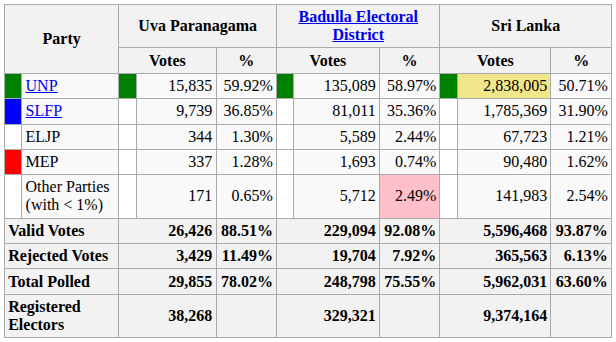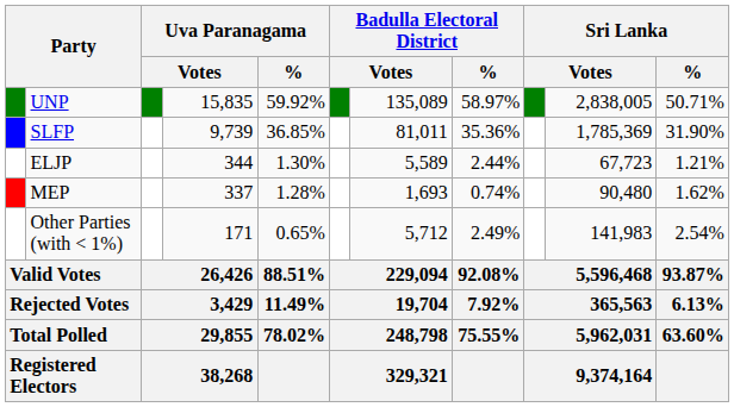UNP | column 10: khaki background -> no background
Other Parties (with < 1%) | Badulla Electoral District / %: pink background -> no background
